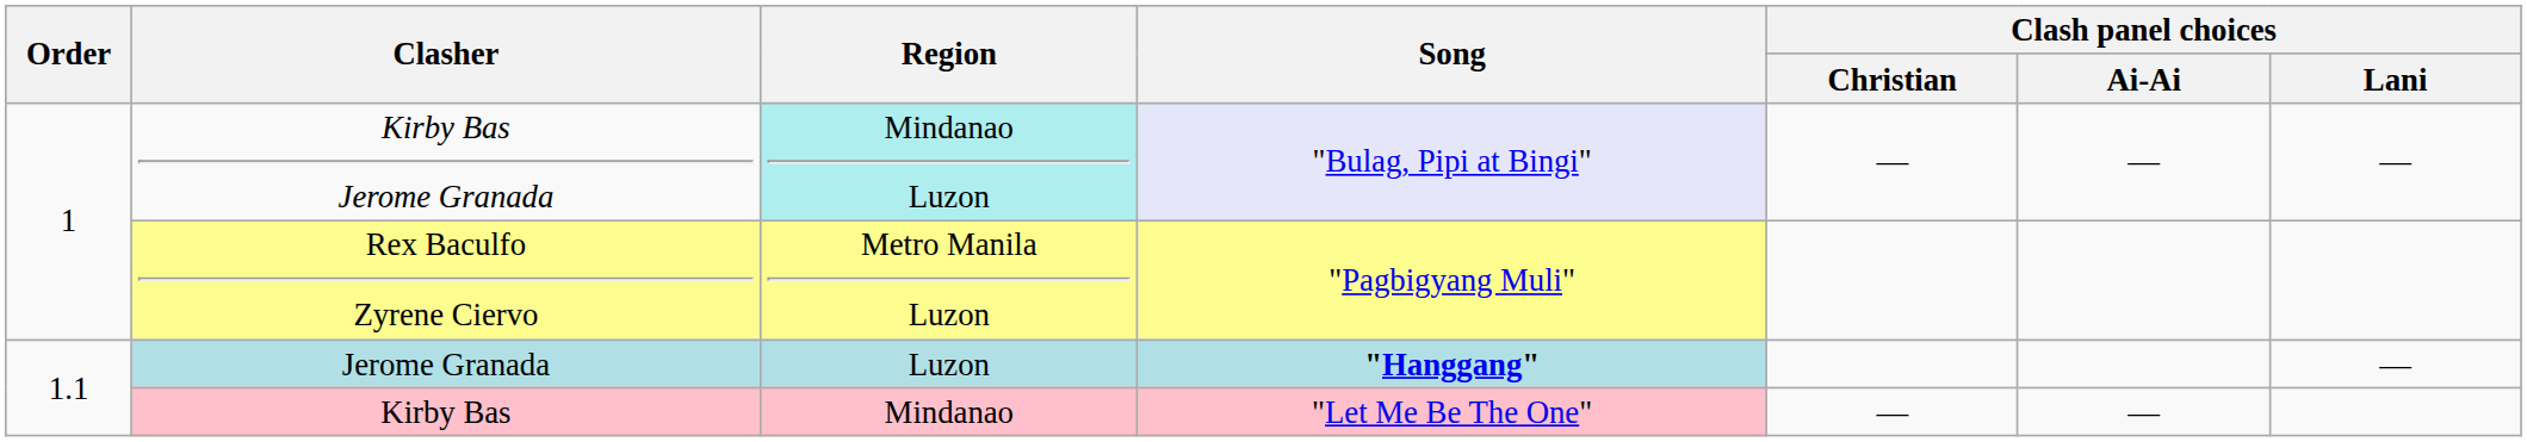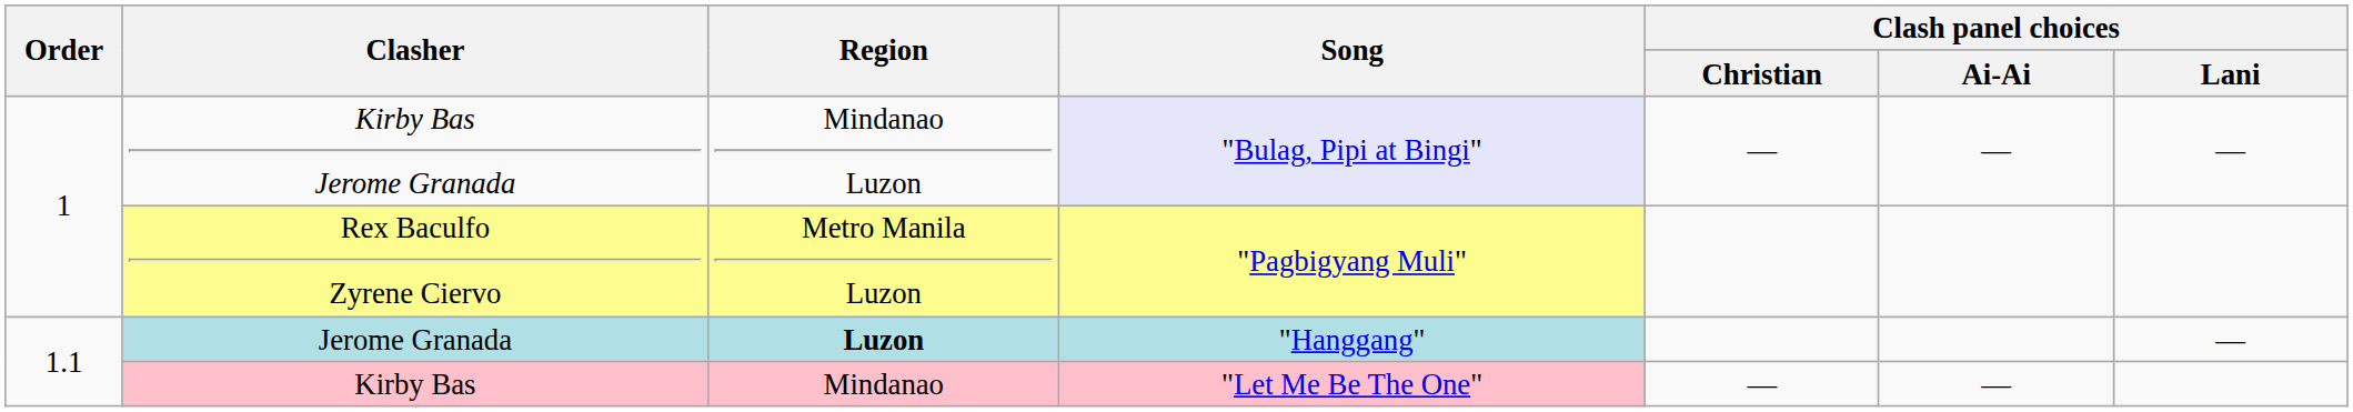Kirby Bas Jerome Granada | Region: paleturquoise background -> no background
Jerome Granada | Region: normal -> bold
Jerome Granada | Song: bold -> normal
